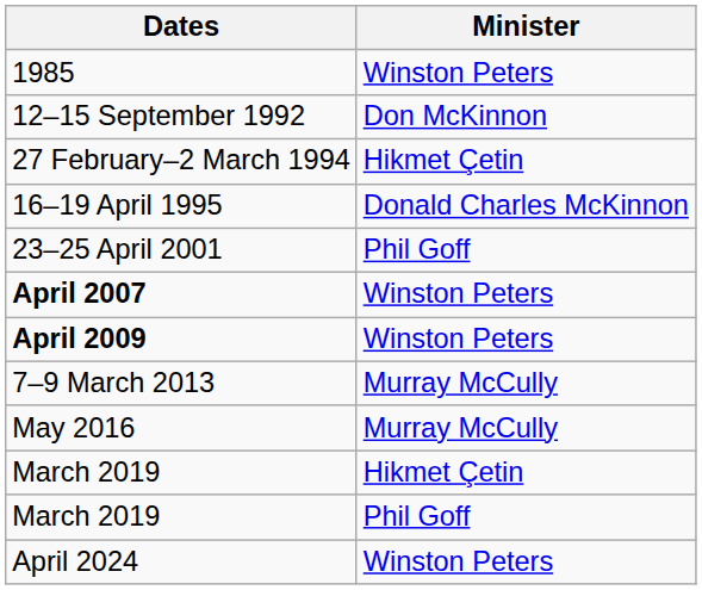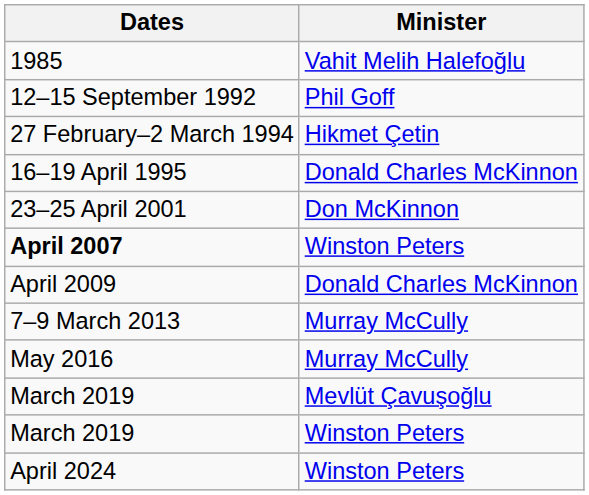row 2 | Minister: Winston Peters -> Vahit Melih Halefoğlu
row 3 | Minister: Don McKinnon -> Phil Goff
row 6 | Minister: Phil Goff -> Don McKinnon
row 8 | Dates: bold -> normal
row 8 | Minister: Winston Peters -> Donald Charles McKinnon
row 11 | Minister: Hikmet Çetin -> Mevlüt Çavuşoğlu
row 12 | Minister: Phil Goff -> Winston Peters
